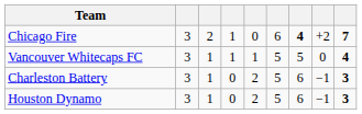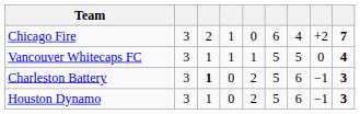Chicago Fire | column 7: bold -> normal
Charleston Battery | column 3: normal -> bold
